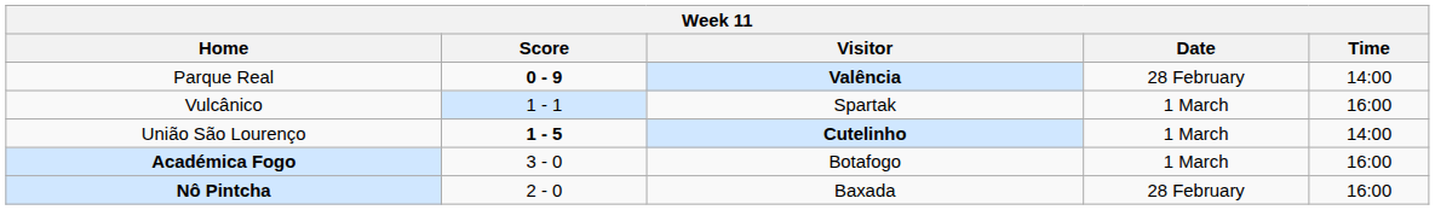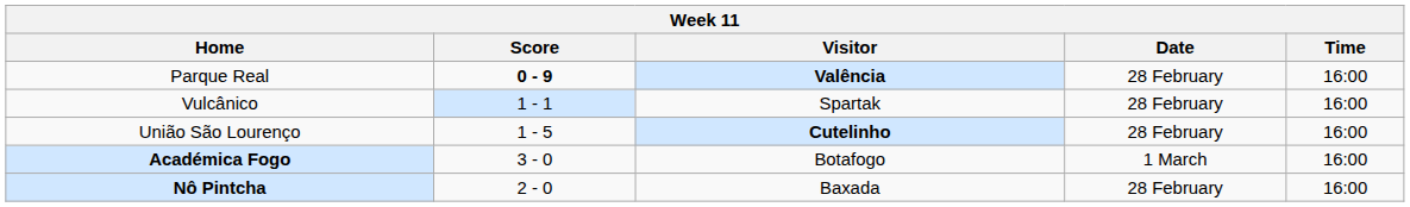Parque Real | Time: 14:00 -> 16:00
Vulcânico | Date: 1 March -> 28 February
União São Lourenço | Score: bold -> normal
União São Lourenço | Date: 1 March -> 28 February
União São Lourenço | Time: 14:00 -> 16:00
